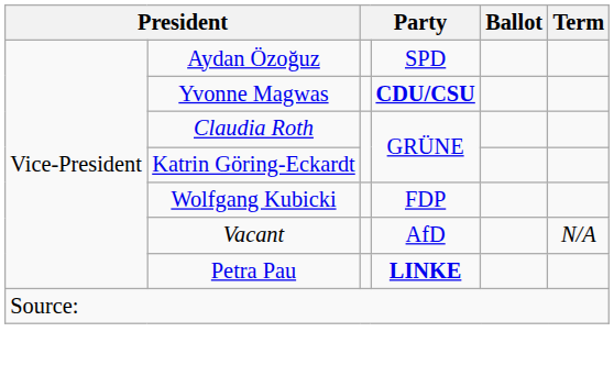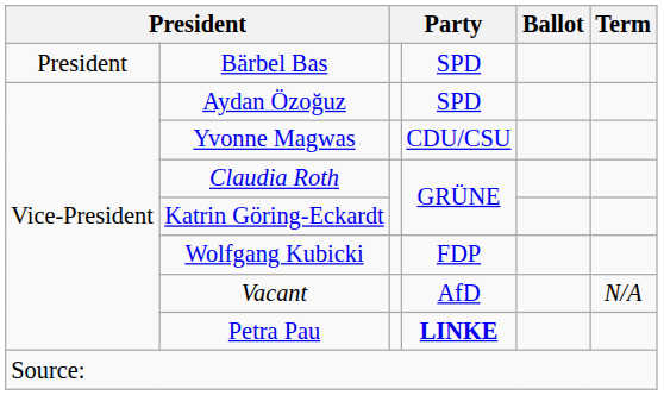+ row: President | Bärbel Bas | SPD
Yvonne Magwas | column 4: bold -> normal
